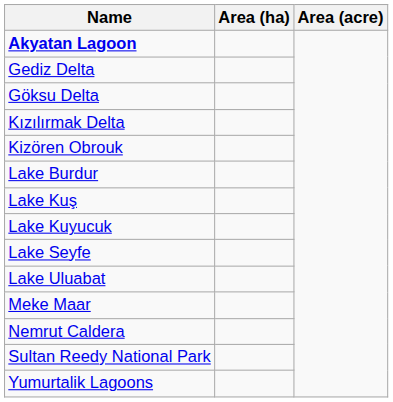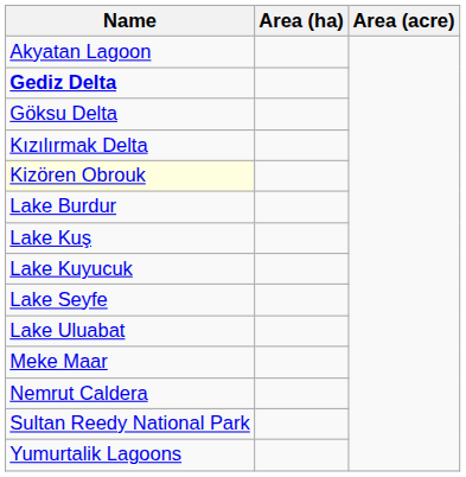Akyatan Lagoon | Name: bold -> normal
Gediz Delta | Name: normal -> bold
Kizören Obrouk | Name: no background -> lightyellow background
